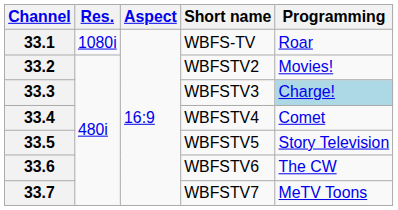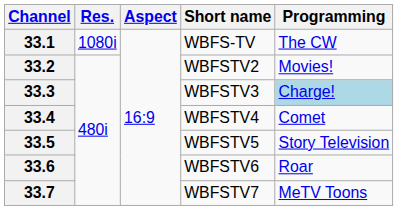33.1 | Programming: Roar -> The CW
33.6 | Programming: The CW -> Roar
